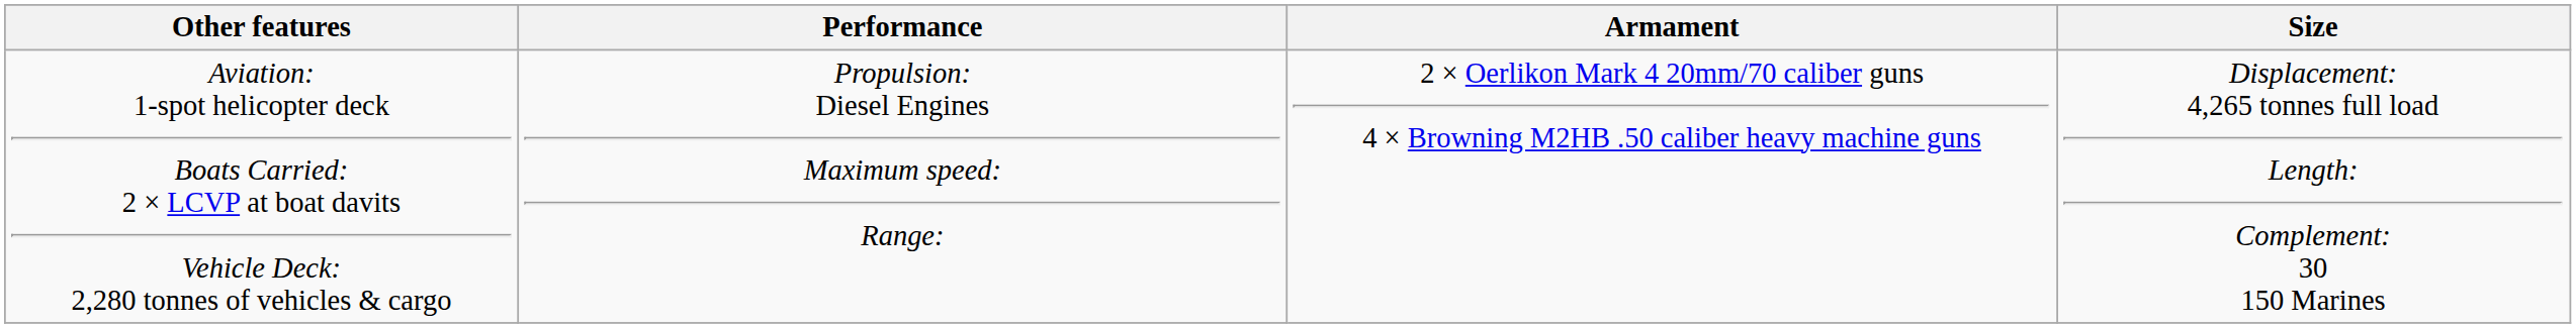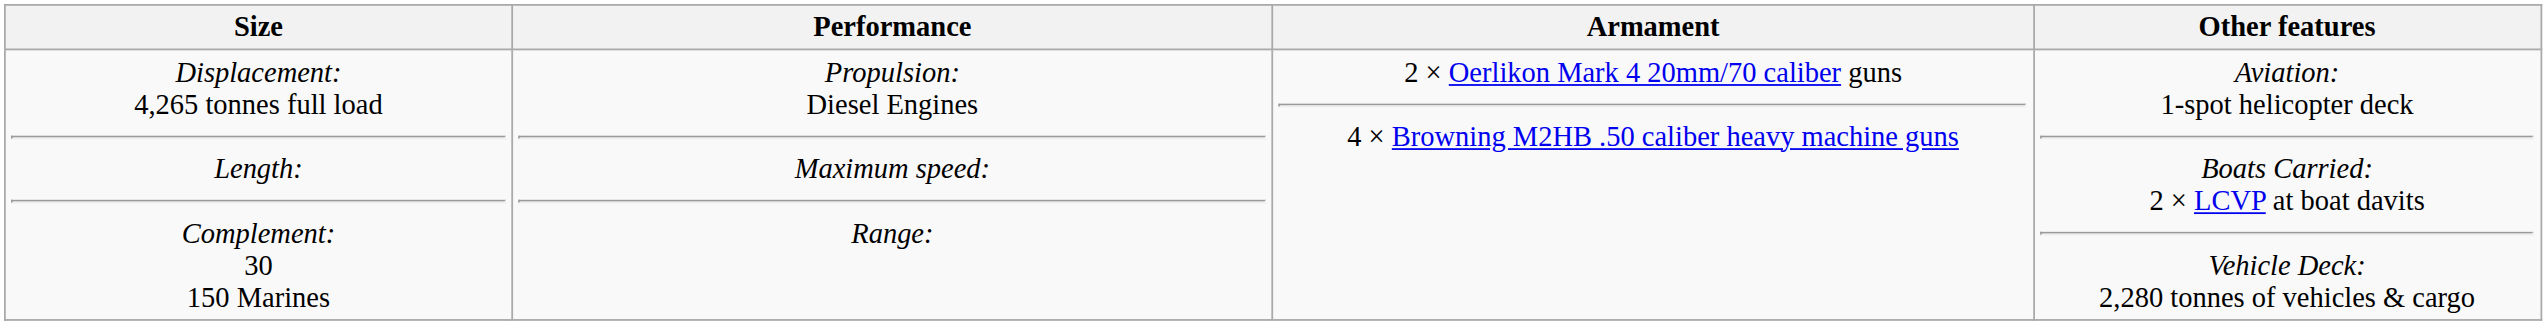columns swapped: Size <-> Other features
